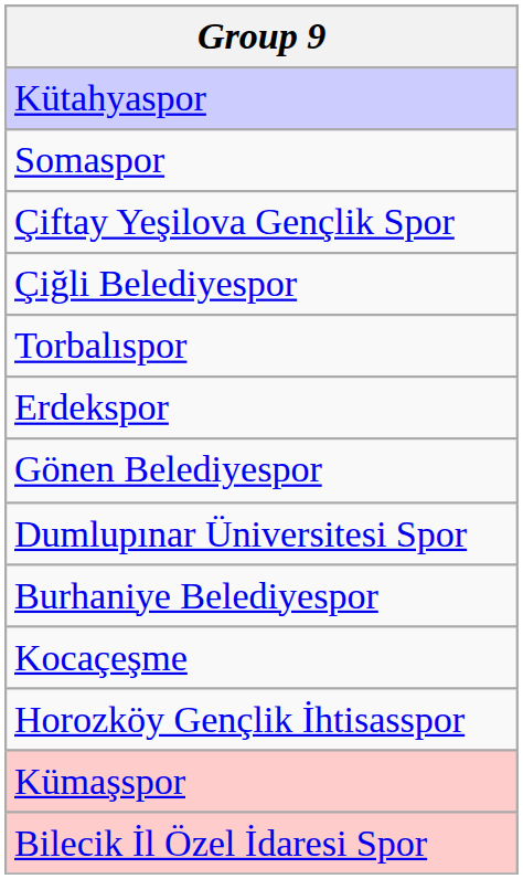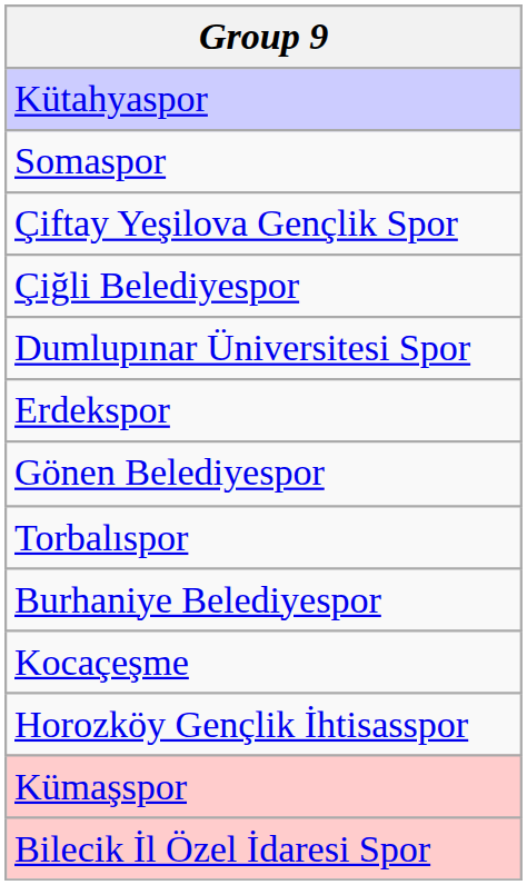row 6 | column 1: Torbalıspor -> Dumlupınar Üniversitesi Spor
row 9 | column 1: Dumlupınar Üniversitesi Spor -> Torbalıspor
